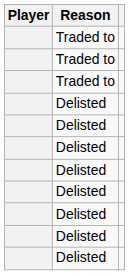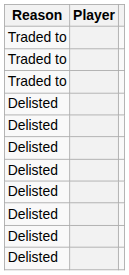columns swapped: Player <-> Reason
